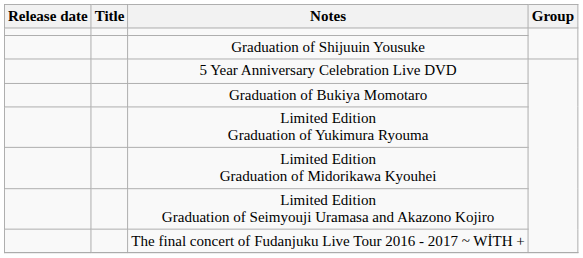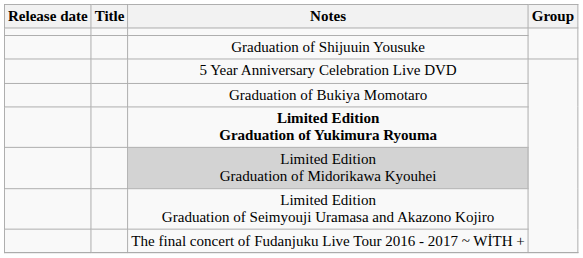Limited Edition Graduation of Yukimura Ryouma | Notes: normal -> bold
Limited Edition Graduation of Midorikawa Kyouhei | Notes: no background -> lightgrey background
